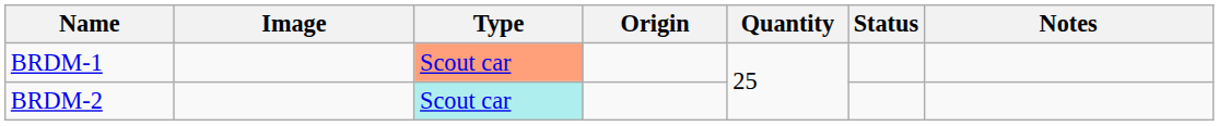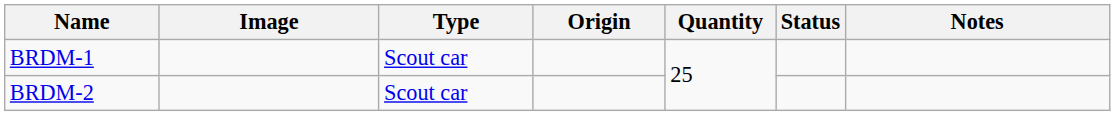BRDM-1 | Type: lightsalmon background -> no background
BRDM-2 | Type: paleturquoise background -> no background
